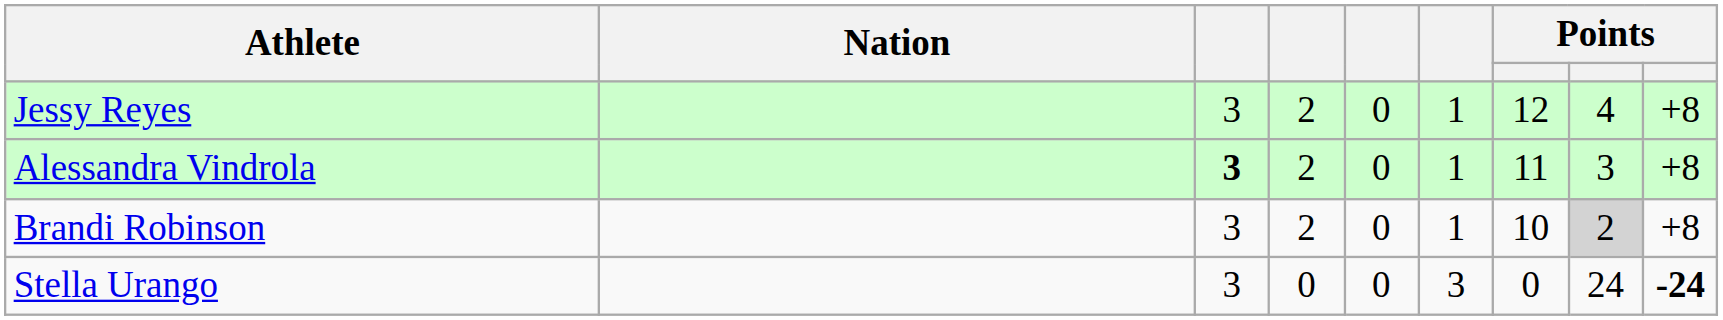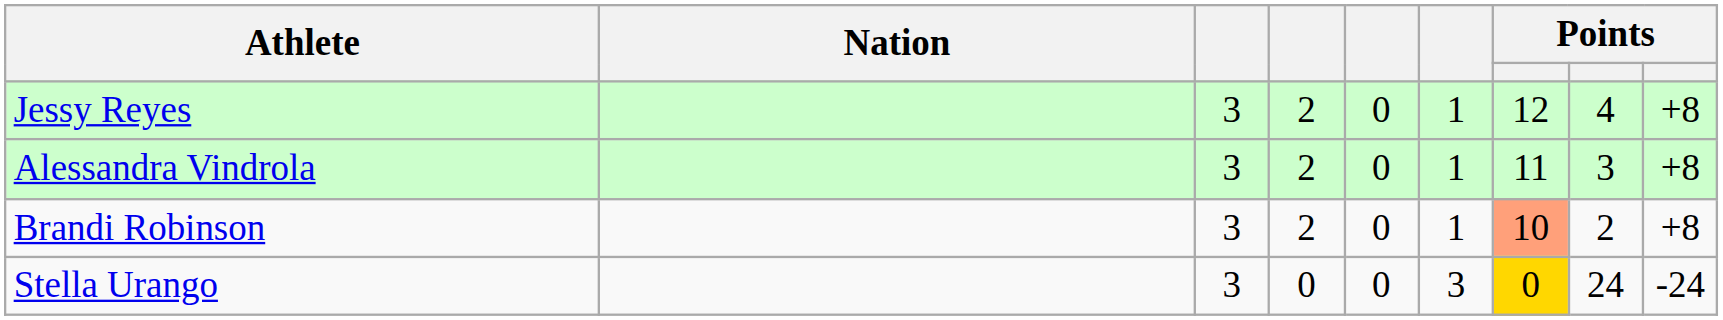Alessandra Vindrola | column 3: bold -> normal
Brandi Robinson | column 7: no background -> lightsalmon background
Brandi Robinson | column 8: lightgrey background -> no background
Stella Urango | column 7: no background -> gold background
Stella Urango | column 9: bold -> normal
